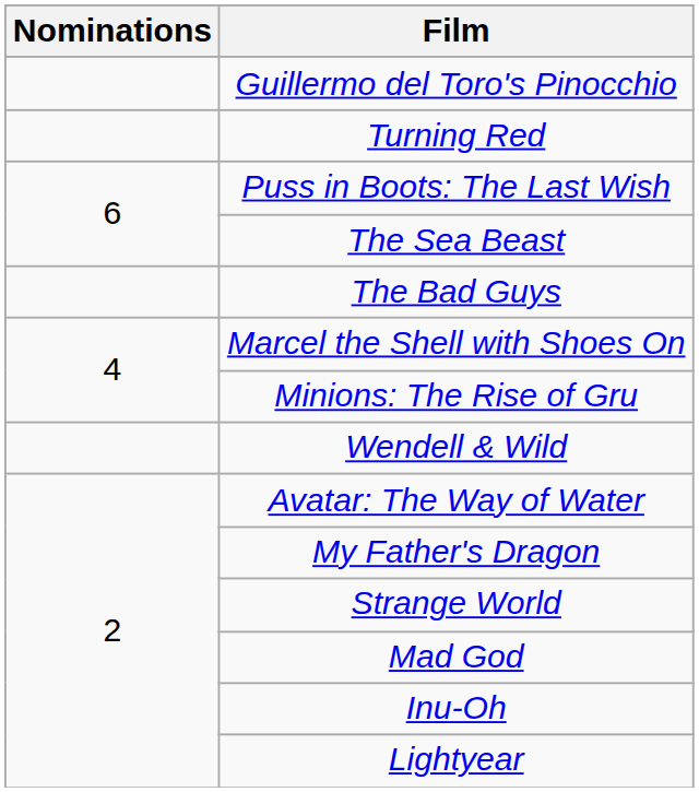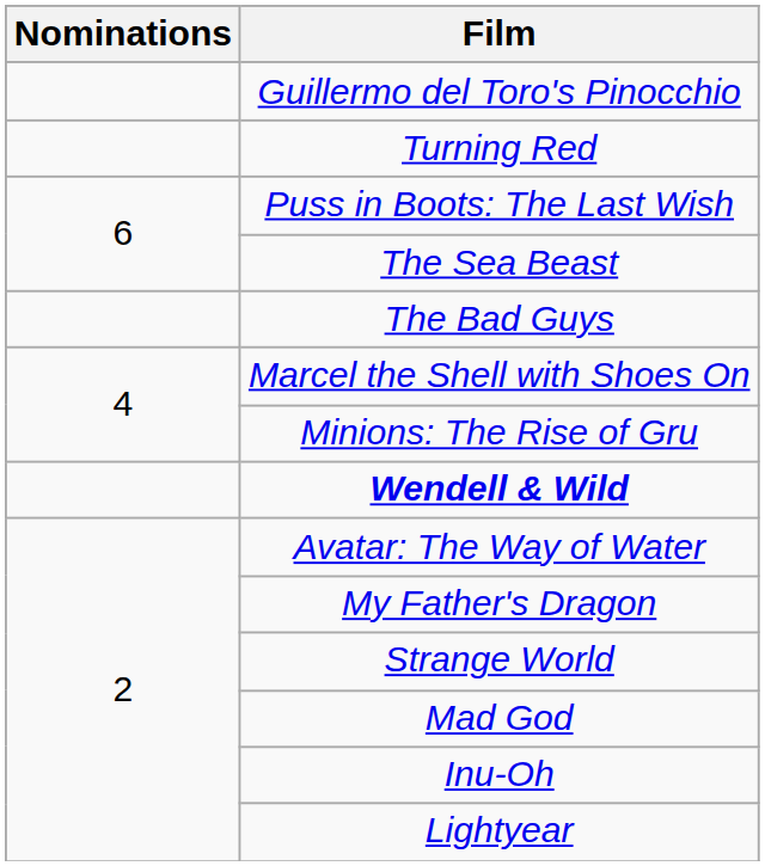Wendell & Wild | Film: normal -> bold
